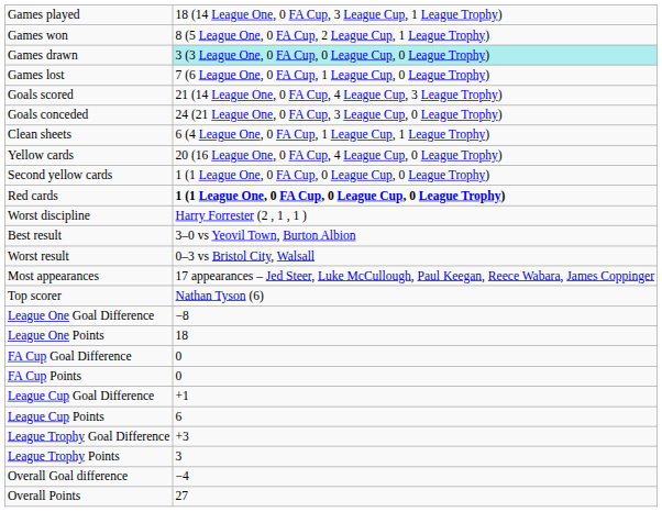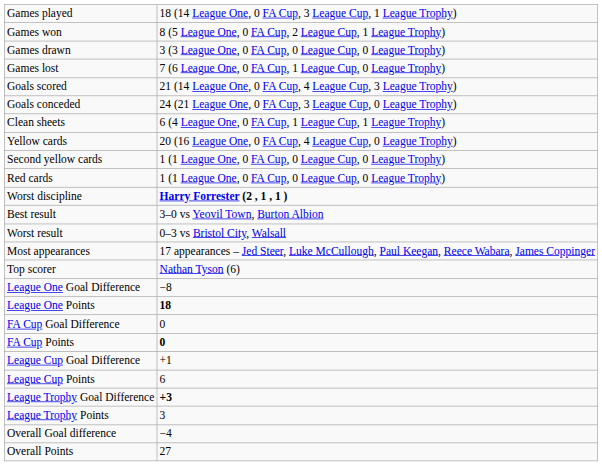Games drawn | column 2: paleturquoise background -> no background
Red cards | column 2: bold -> normal
Worst discipline | column 2: normal -> bold
League One Points | column 2: normal -> bold
FA Cup Points | column 2: normal -> bold
League Trophy Goal Difference | column 2: normal -> bold
